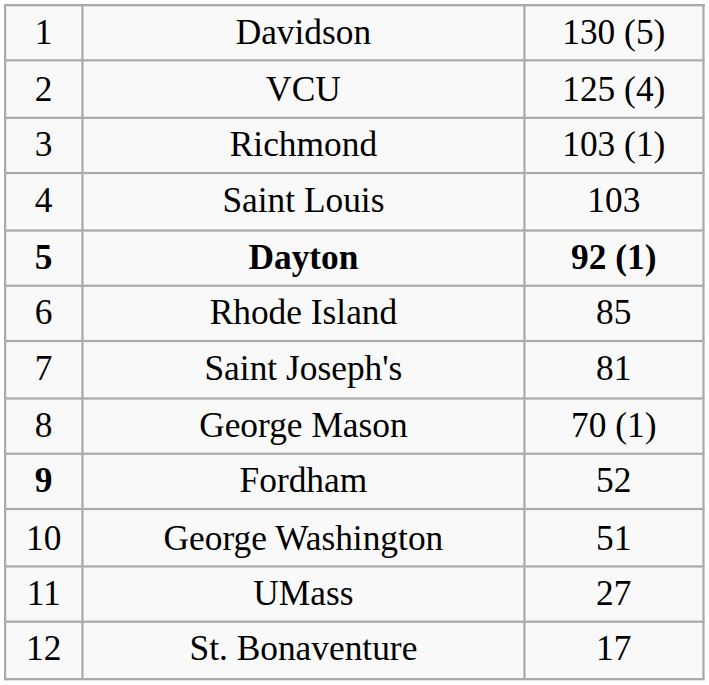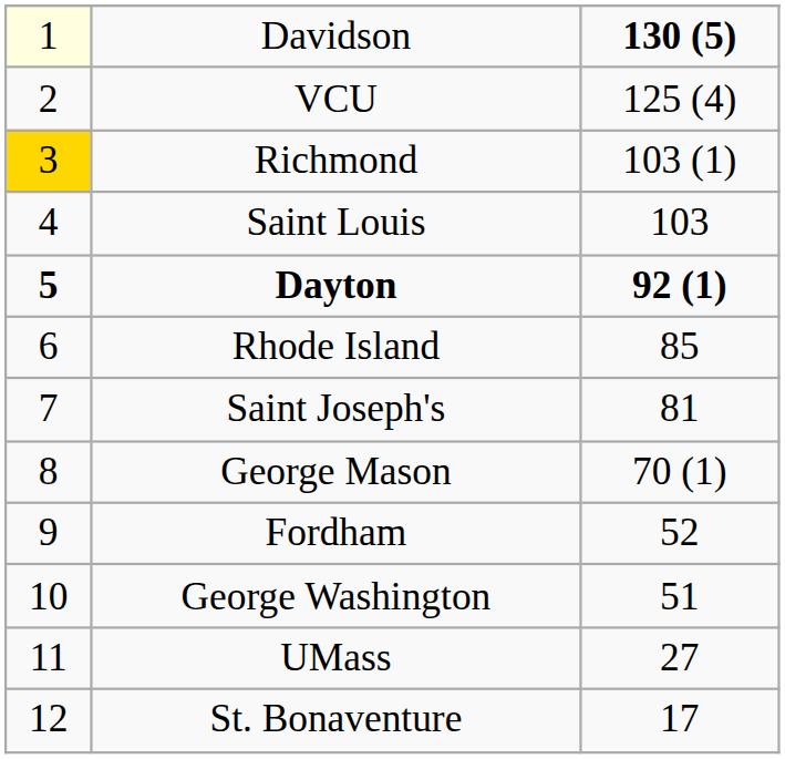Davidson | column 1: no background -> lightyellow background
Davidson | column 3: normal -> bold
Richmond | column 1: no background -> gold background
Fordham | column 1: bold -> normal
